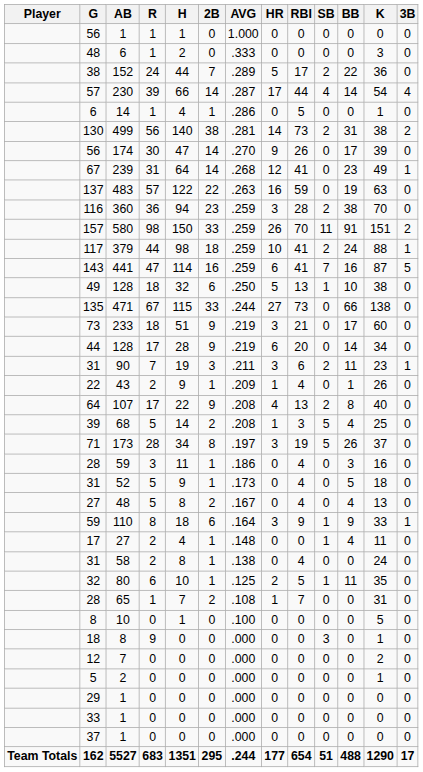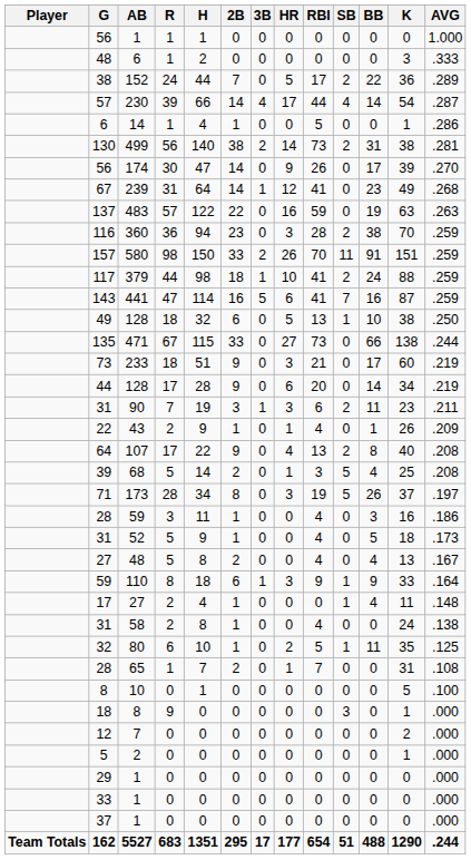columns swapped: 3B <-> AVG
